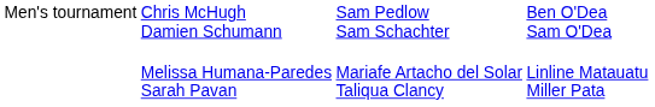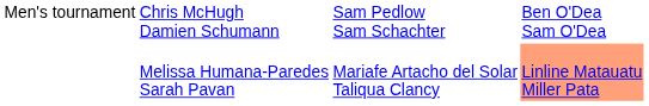Melissa Humana-Paredes Sarah Pavan | column 4: no background -> lightsalmon background
